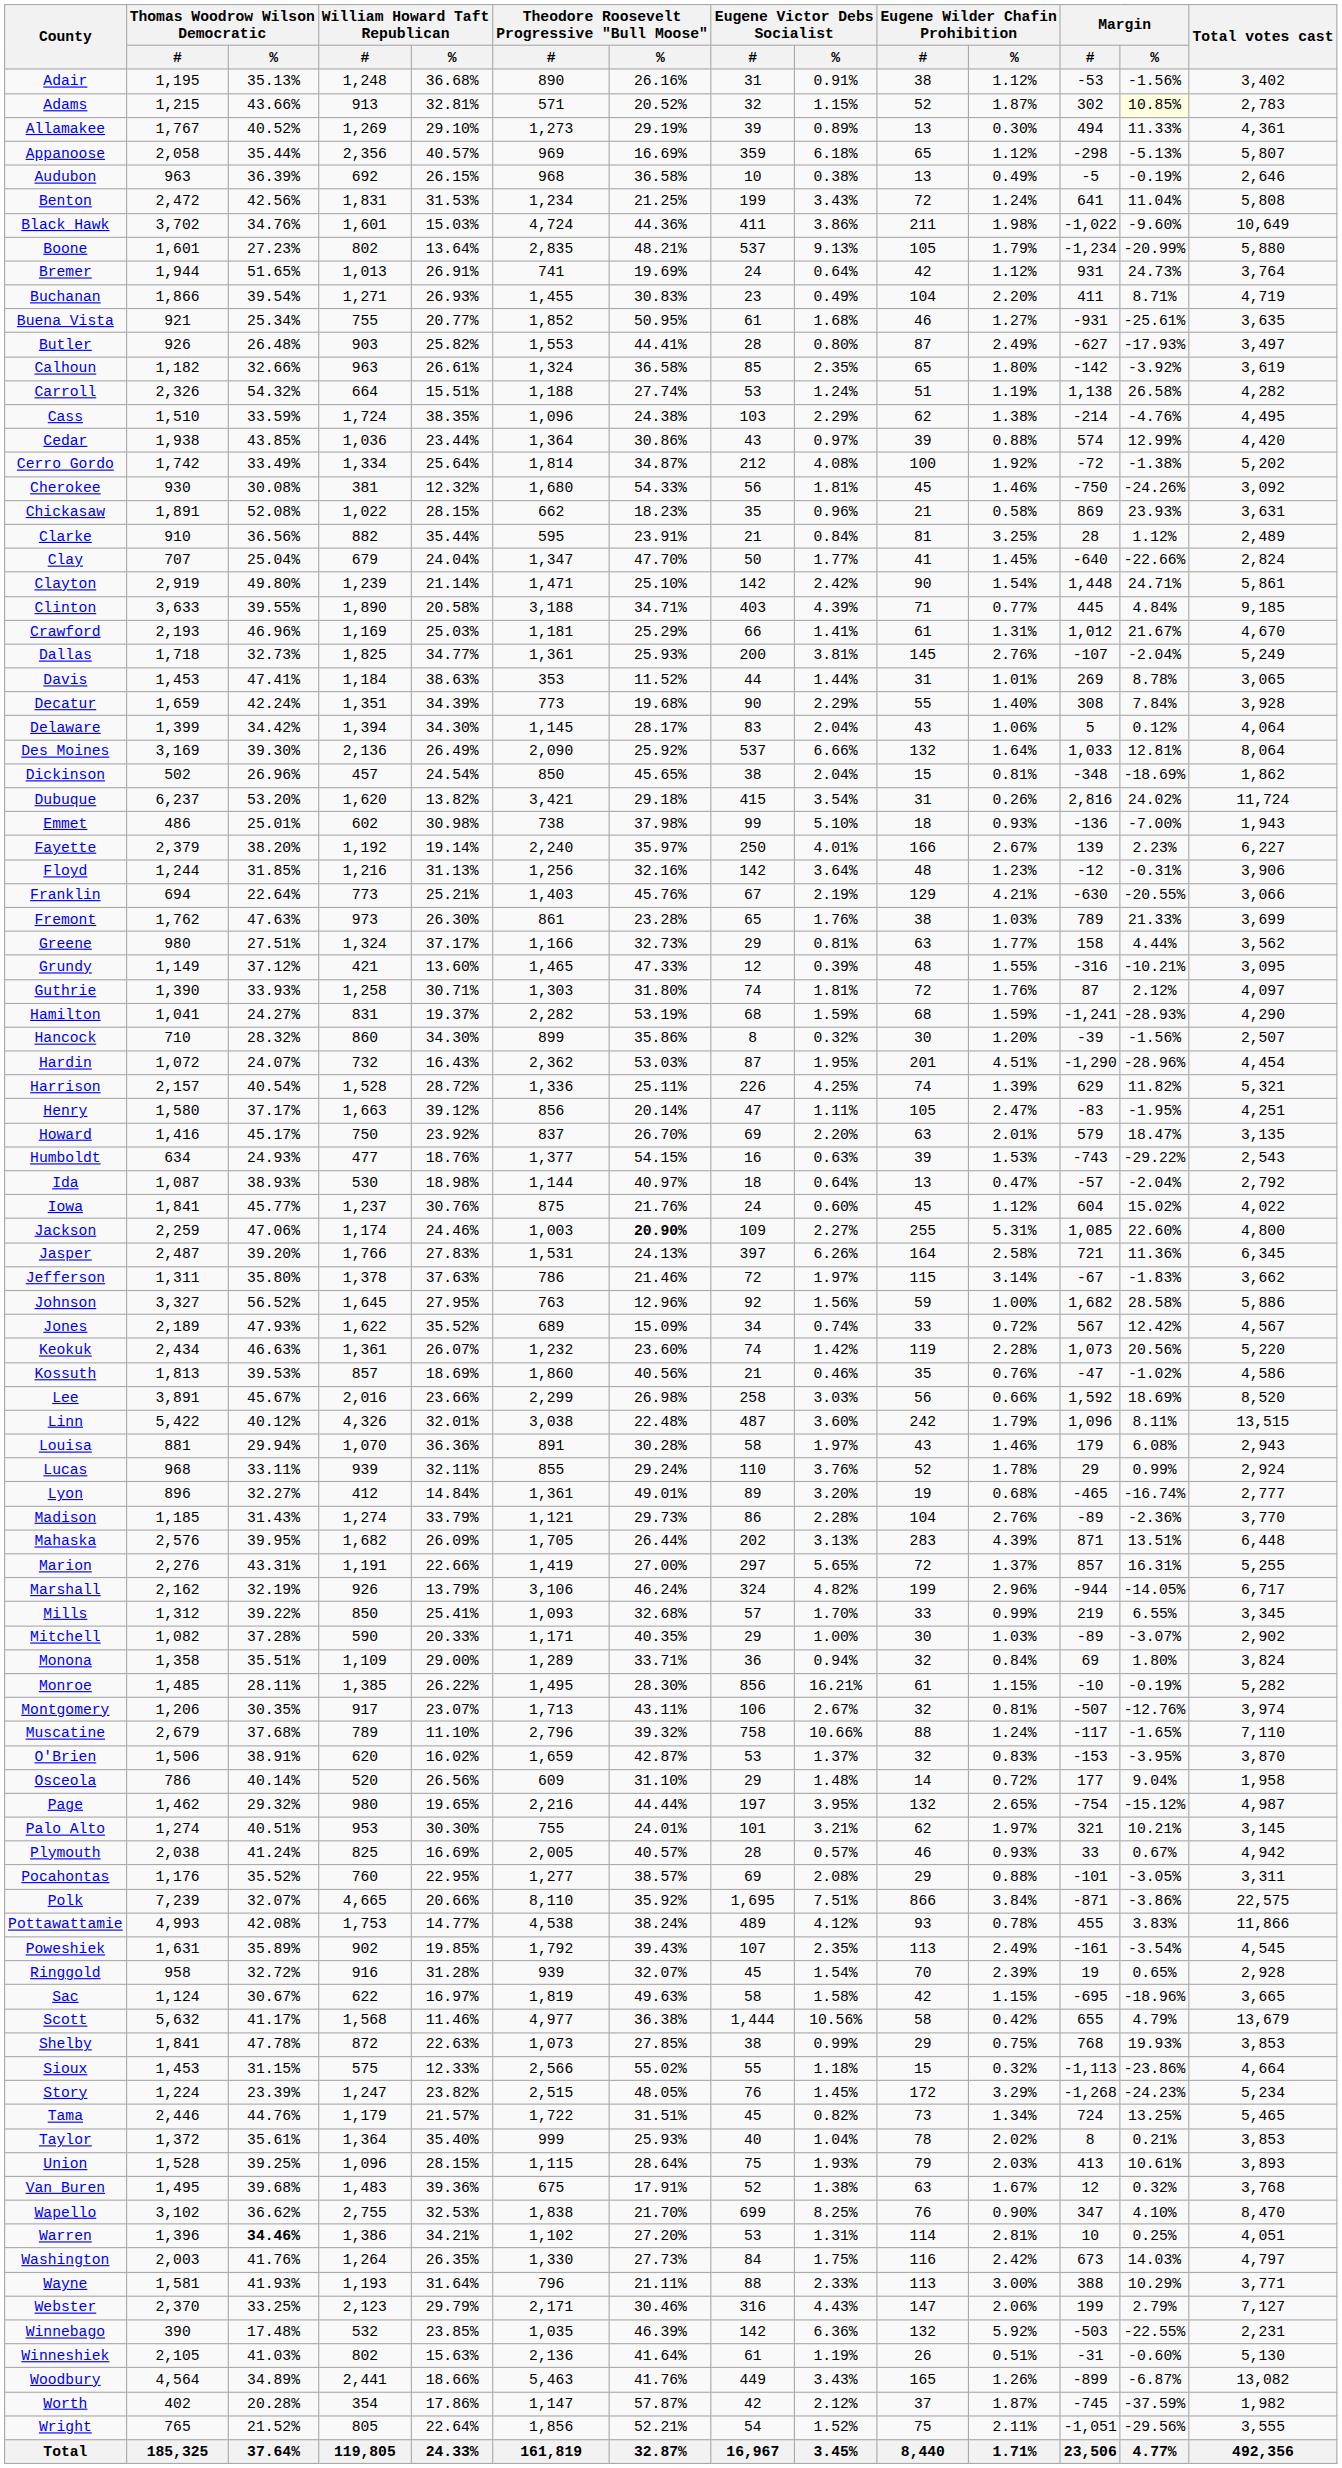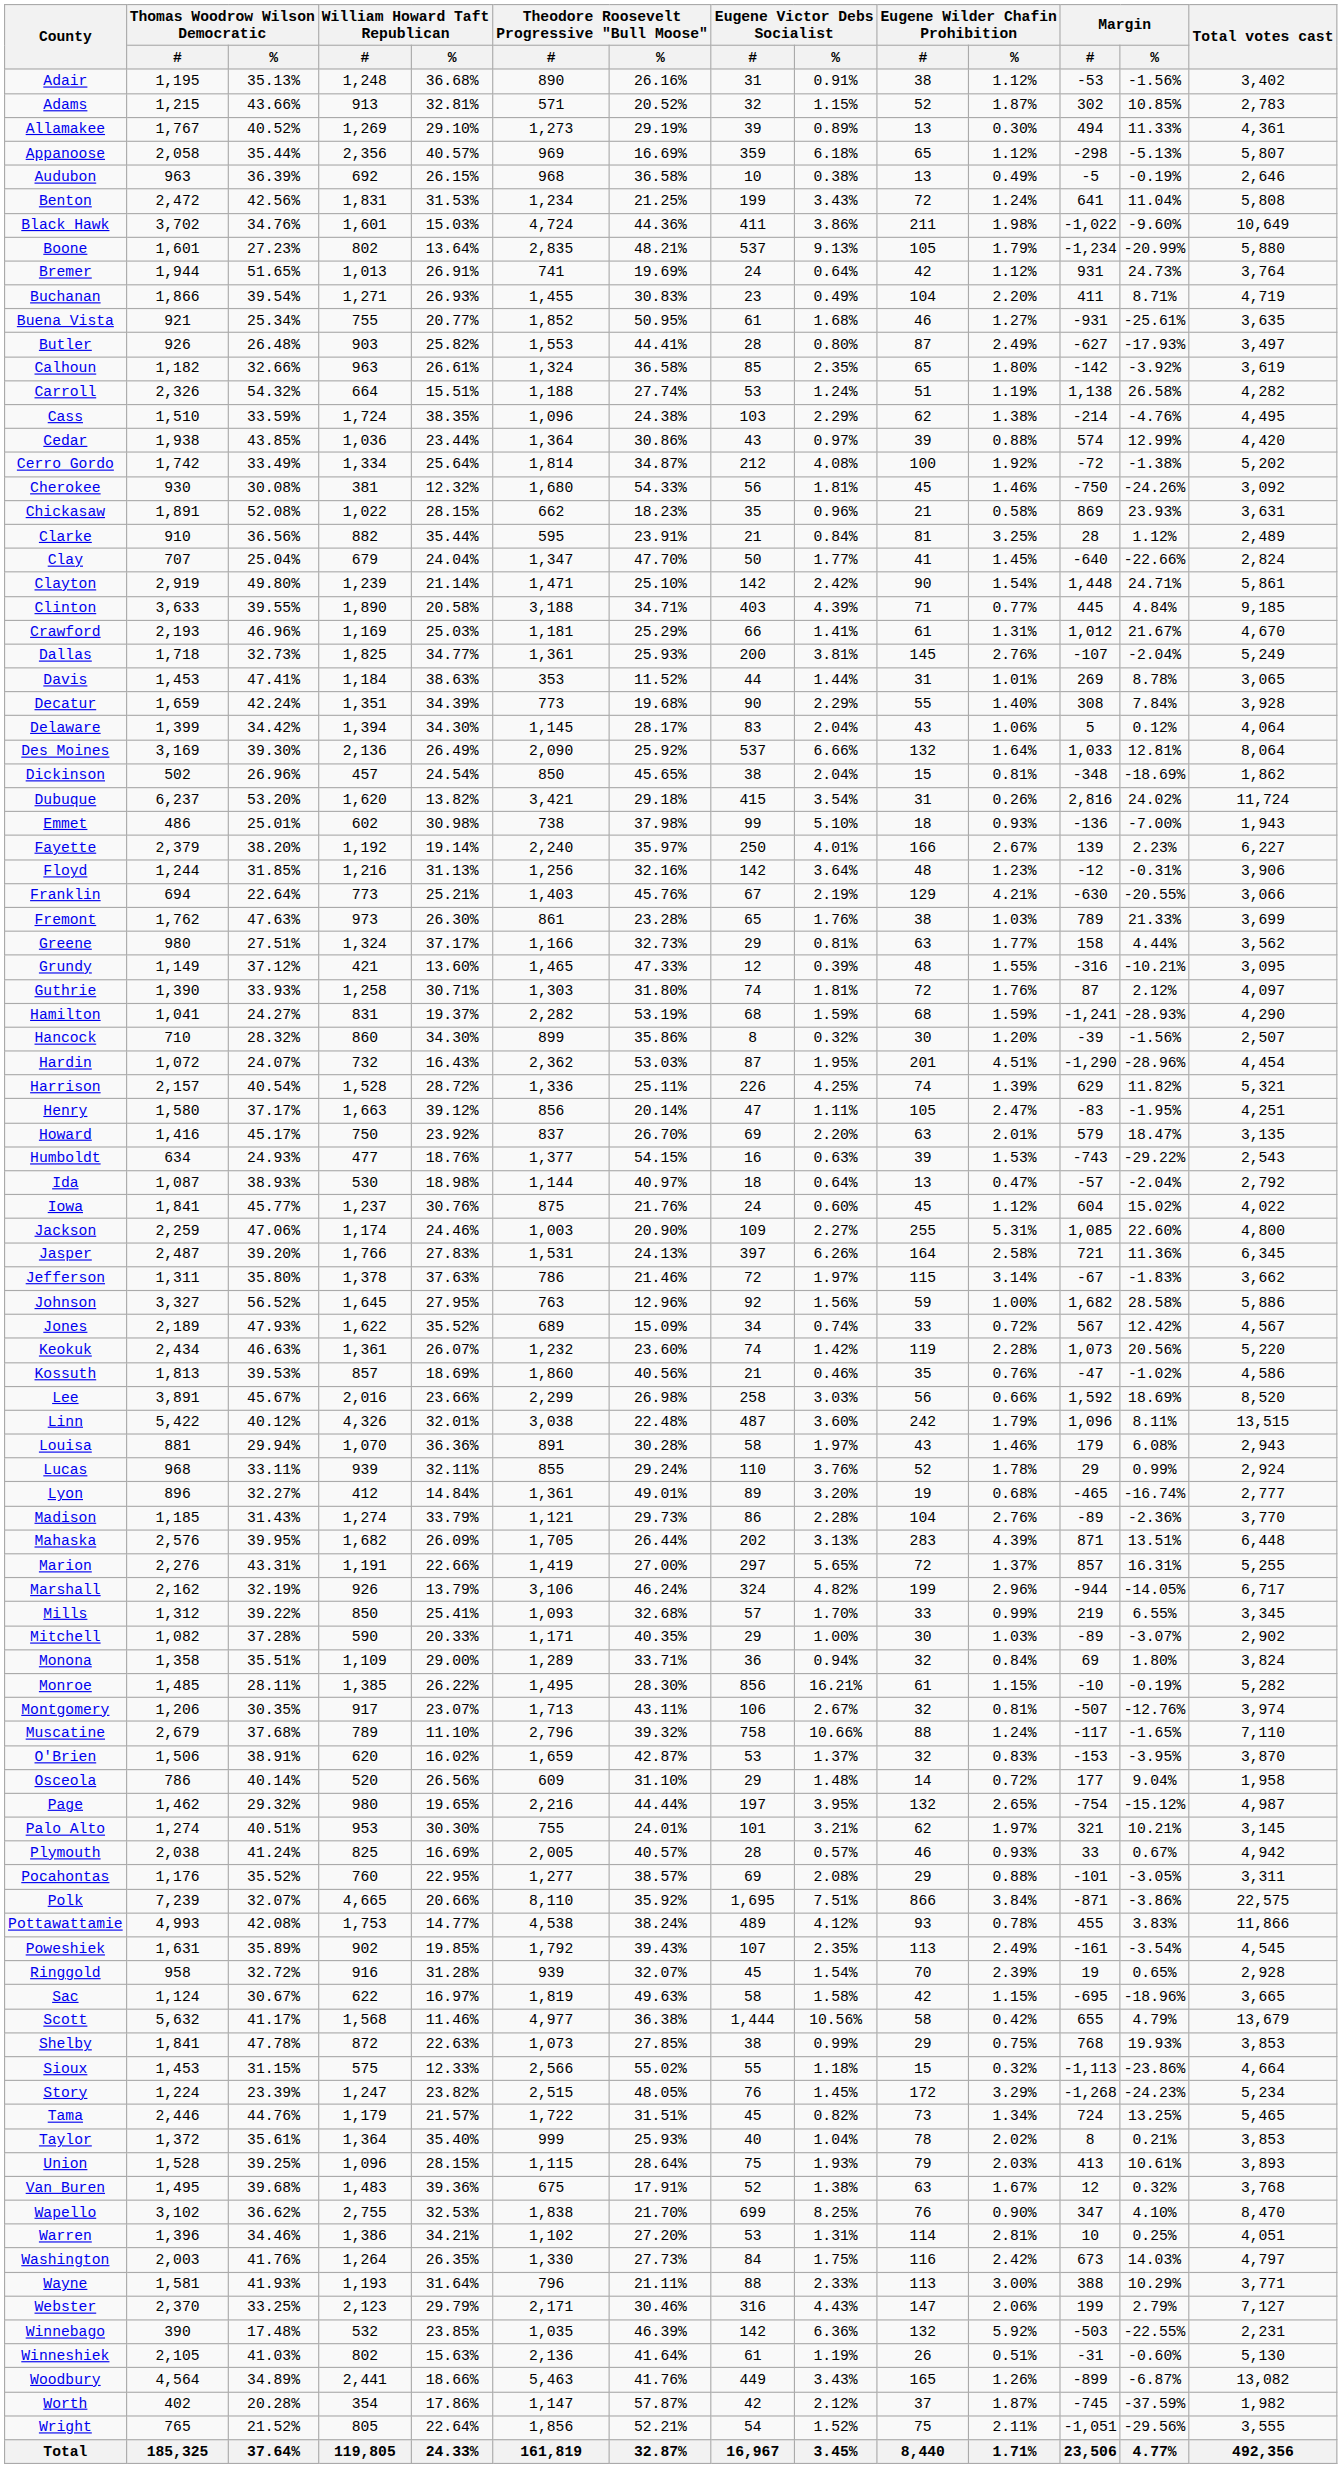Adams | Margin / %: lightyellow background -> no background
Jackson | Theodore Roosevelt Progressive "Bull Moose" / %: bold -> normal
Warren | Thomas Woodrow Wilson Democratic / %: bold -> normal
